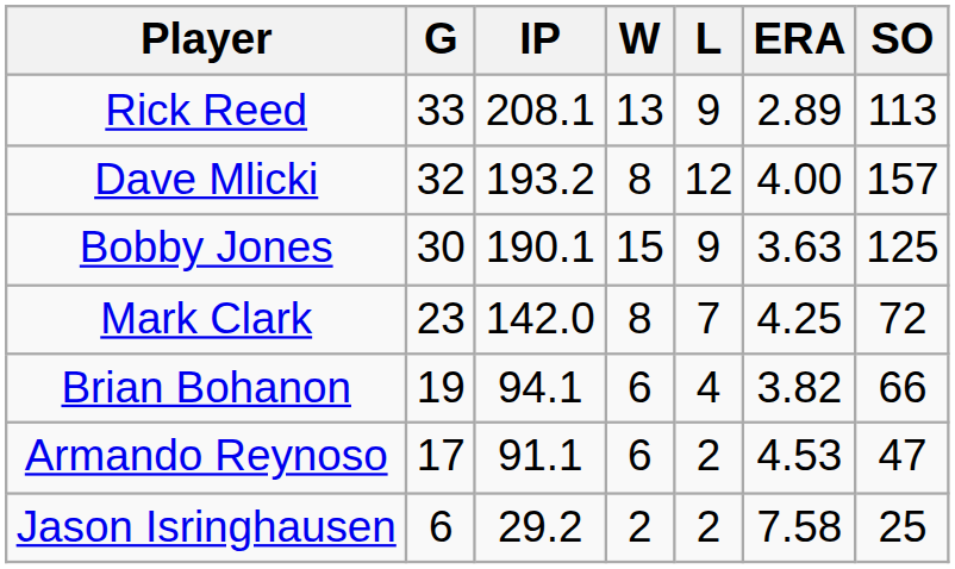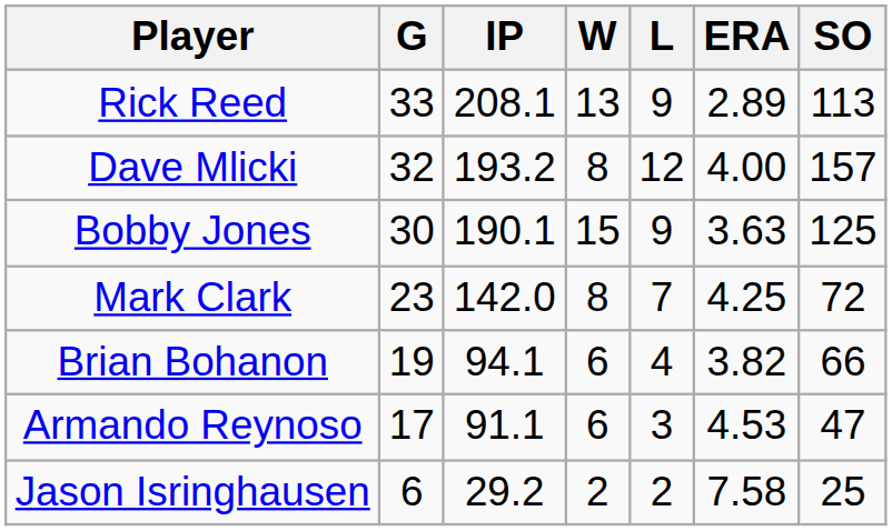Armando Reynoso | L: 2 -> 3
